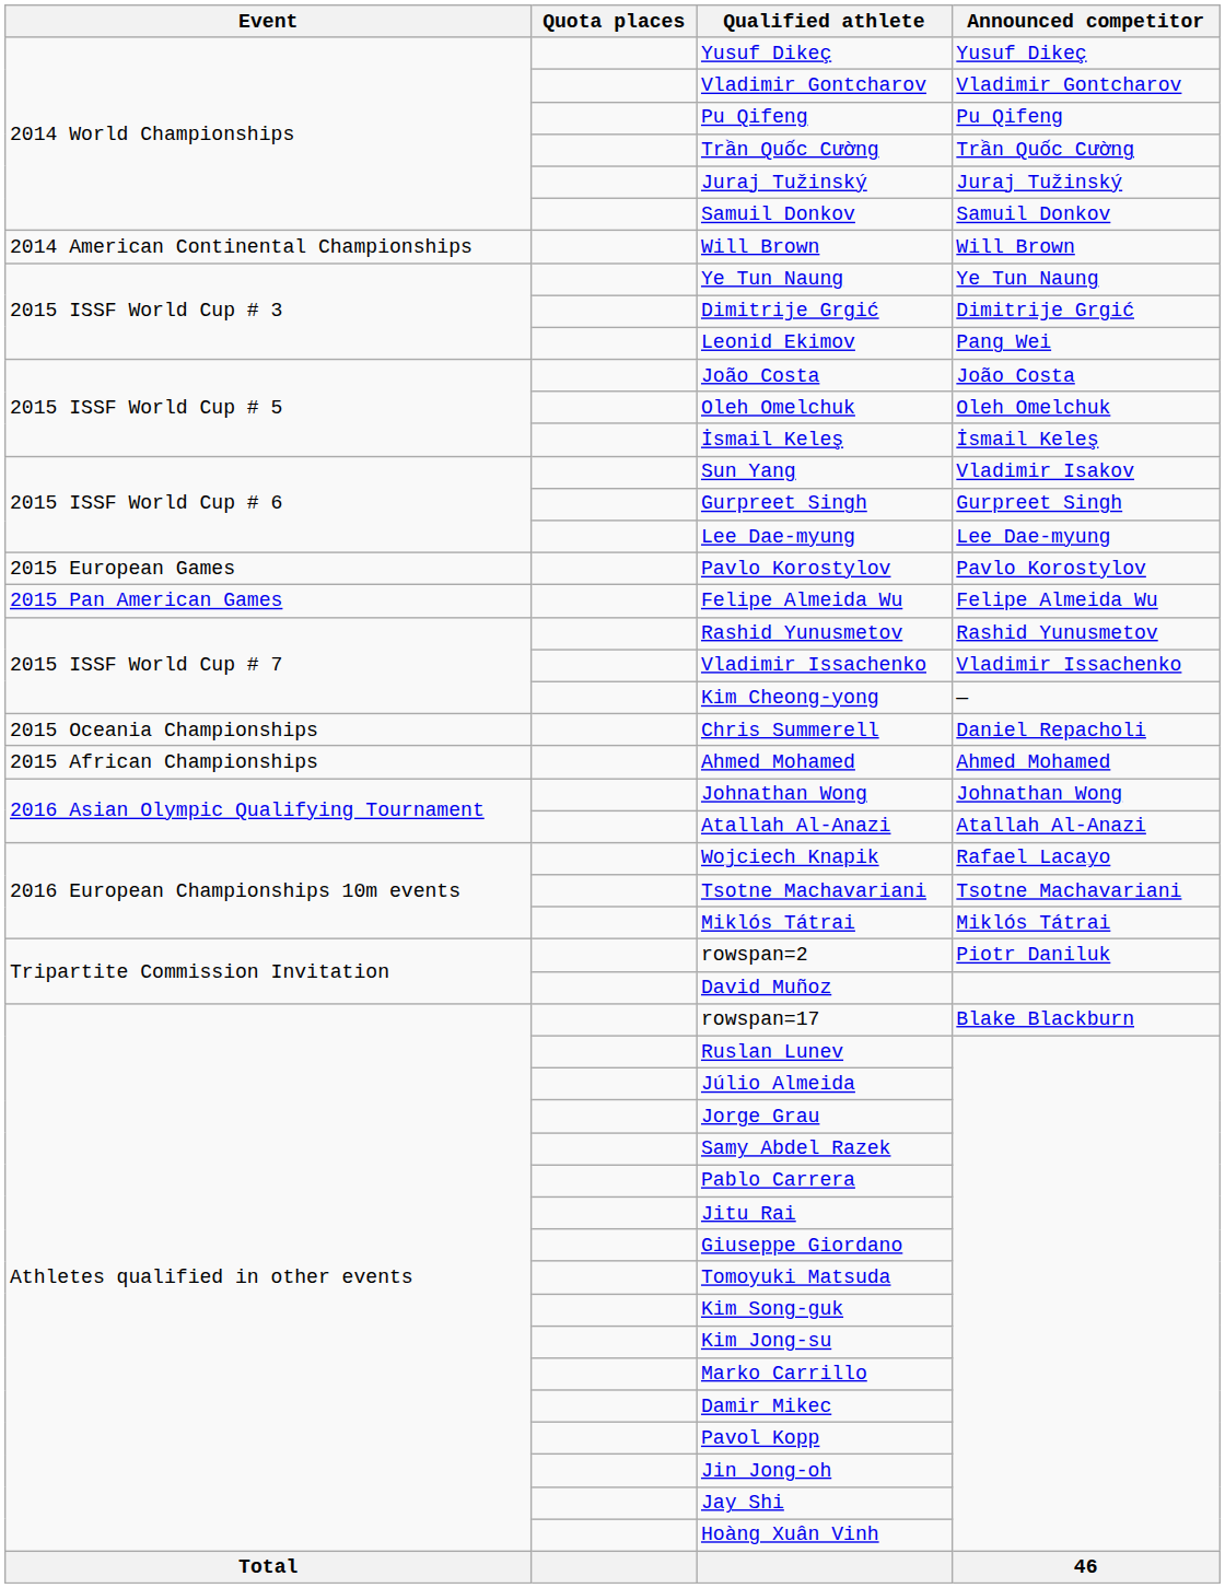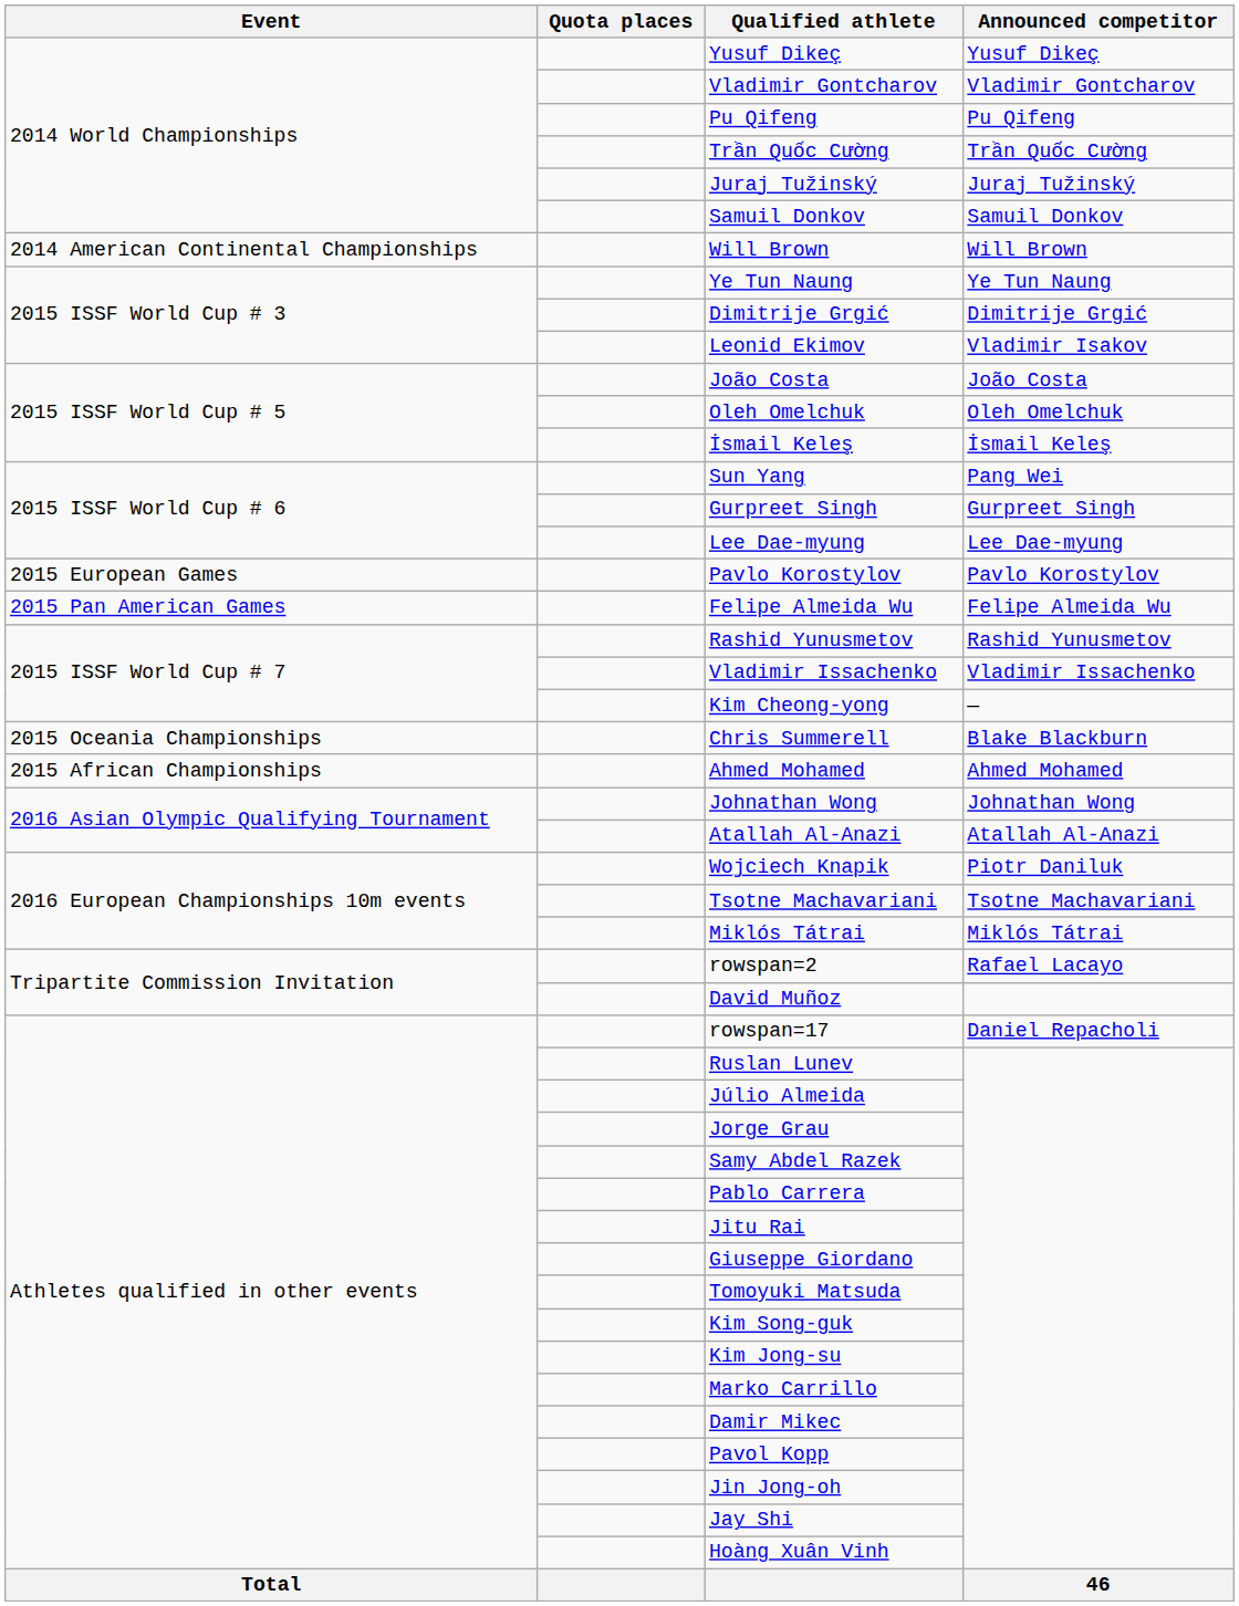Leonid Ekimov | Announced competitor: Pang Wei -> Vladimir Isakov
Sun Yang | Announced competitor: Vladimir Isakov -> Pang Wei
Chris Summerell | Announced competitor: Daniel Repacholi -> Blake Blackburn
Wojciech Knapik | Announced competitor: Rafael Lacayo -> Piotr Daniluk
rowspan=2 | Announced competitor: Piotr Daniluk -> Rafael Lacayo
rowspan=17 | Announced competitor: Blake Blackburn -> Daniel Repacholi
